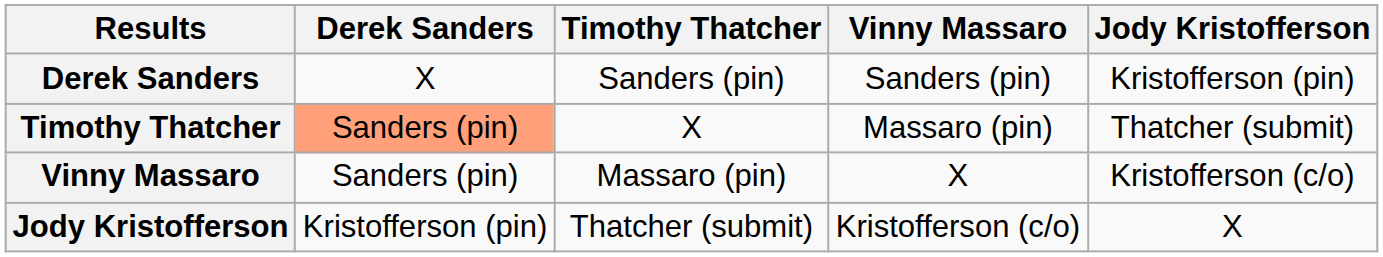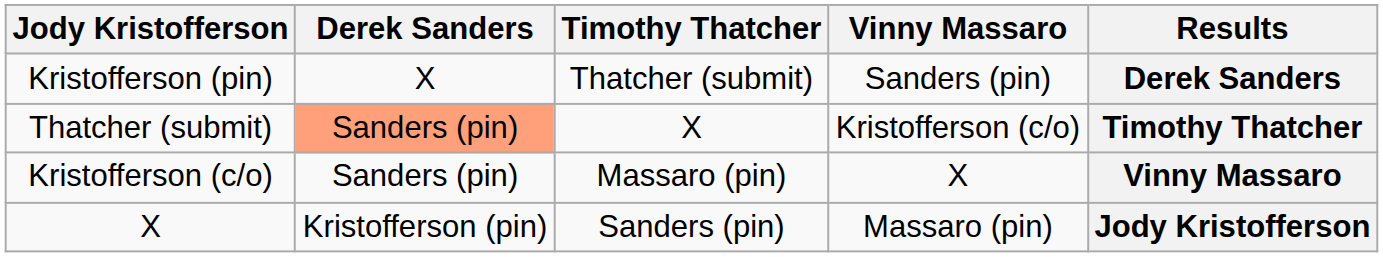columns swapped: Results <-> Jody Kristofferson
row 2 | Timothy Thatcher: Sanders (pin) -> Thatcher (submit)
row 3 | Vinny Massaro: Massaro (pin) -> Kristofferson (c/o)
row 5 | Timothy Thatcher: Thatcher (submit) -> Sanders (pin)
row 5 | Vinny Massaro: Kristofferson (c/o) -> Massaro (pin)
